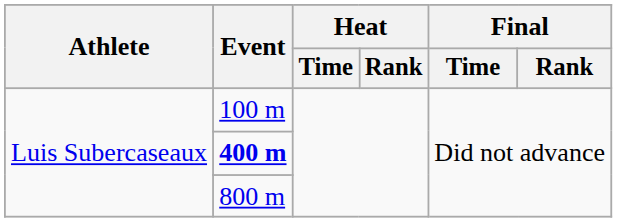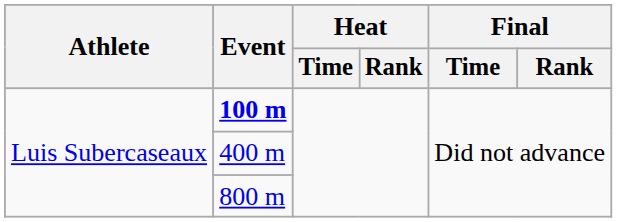100 m | Event: normal -> bold
400 m | Event: bold -> normal
